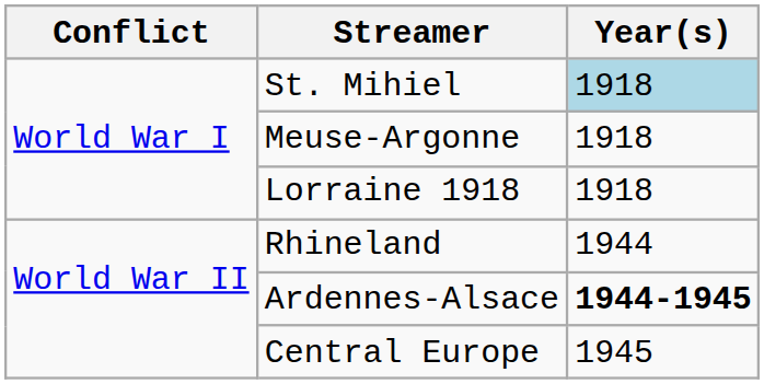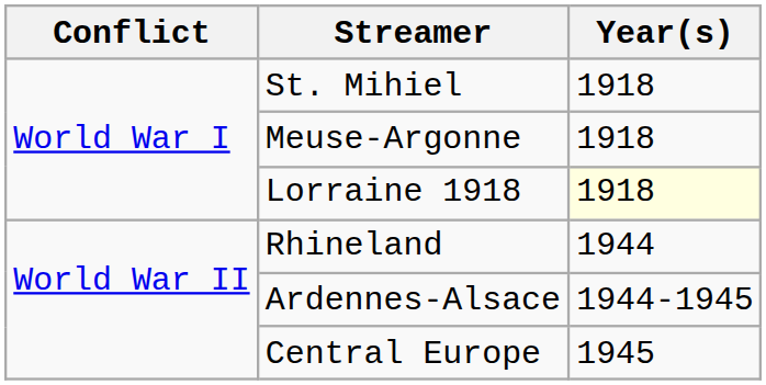St. Mihiel | Year(s): lightblue background -> no background
Lorraine 1918 | Year(s): no background -> lightyellow background
Ardennes-Alsace | Year(s): bold -> normal
